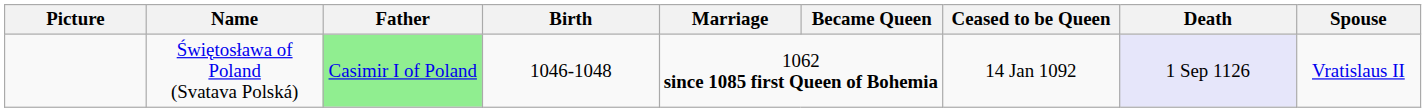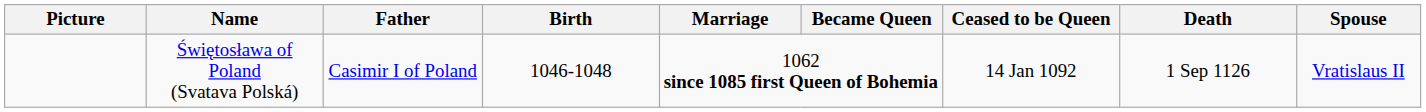Świętosława of Poland (Svatava Polská) | Father: lightgreen background -> no background
Świętosława of Poland (Svatava Polská) | Death: lavender background -> no background
